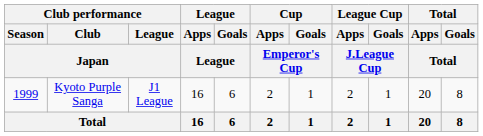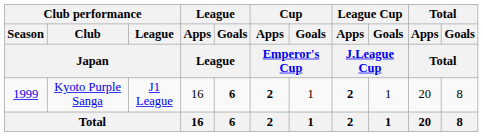Kyoto Purple Sanga | League / Goals / League: normal -> bold
Kyoto Purple Sanga | Cup / Apps / Emperor's Cup: normal -> bold
Kyoto Purple Sanga | League Cup / Apps / J.League Cup: normal -> bold
